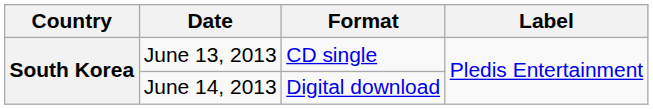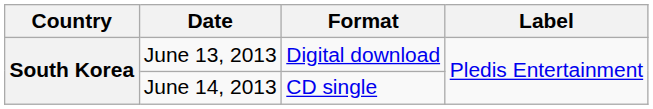June 13, 2013 | Format: CD single -> Digital download
June 14, 2013 | Format: Digital download -> CD single
